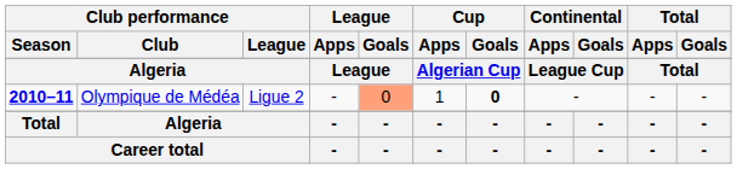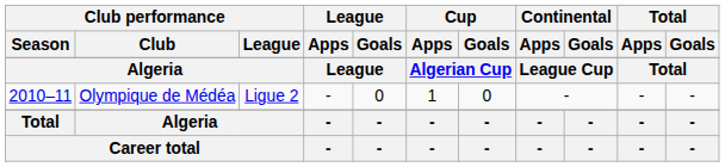Olympique de Médéa | Club performance / Season: bold -> normal
Olympique de Médéa | League / Goals: lightsalmon background -> no background
Olympique de Médéa | Cup / Goals: bold -> normal
